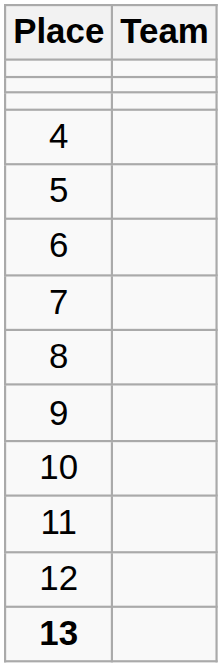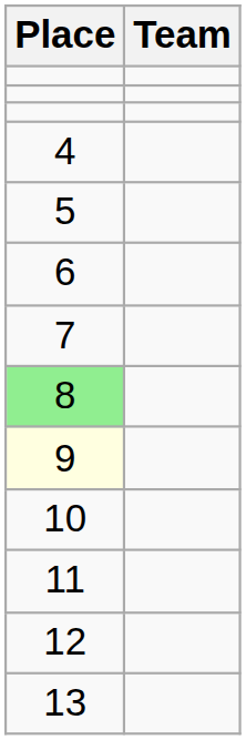row 9 | Place: no background -> lightgreen background
row 10 | Place: no background -> lightyellow background
row 14 | Place: bold -> normal
